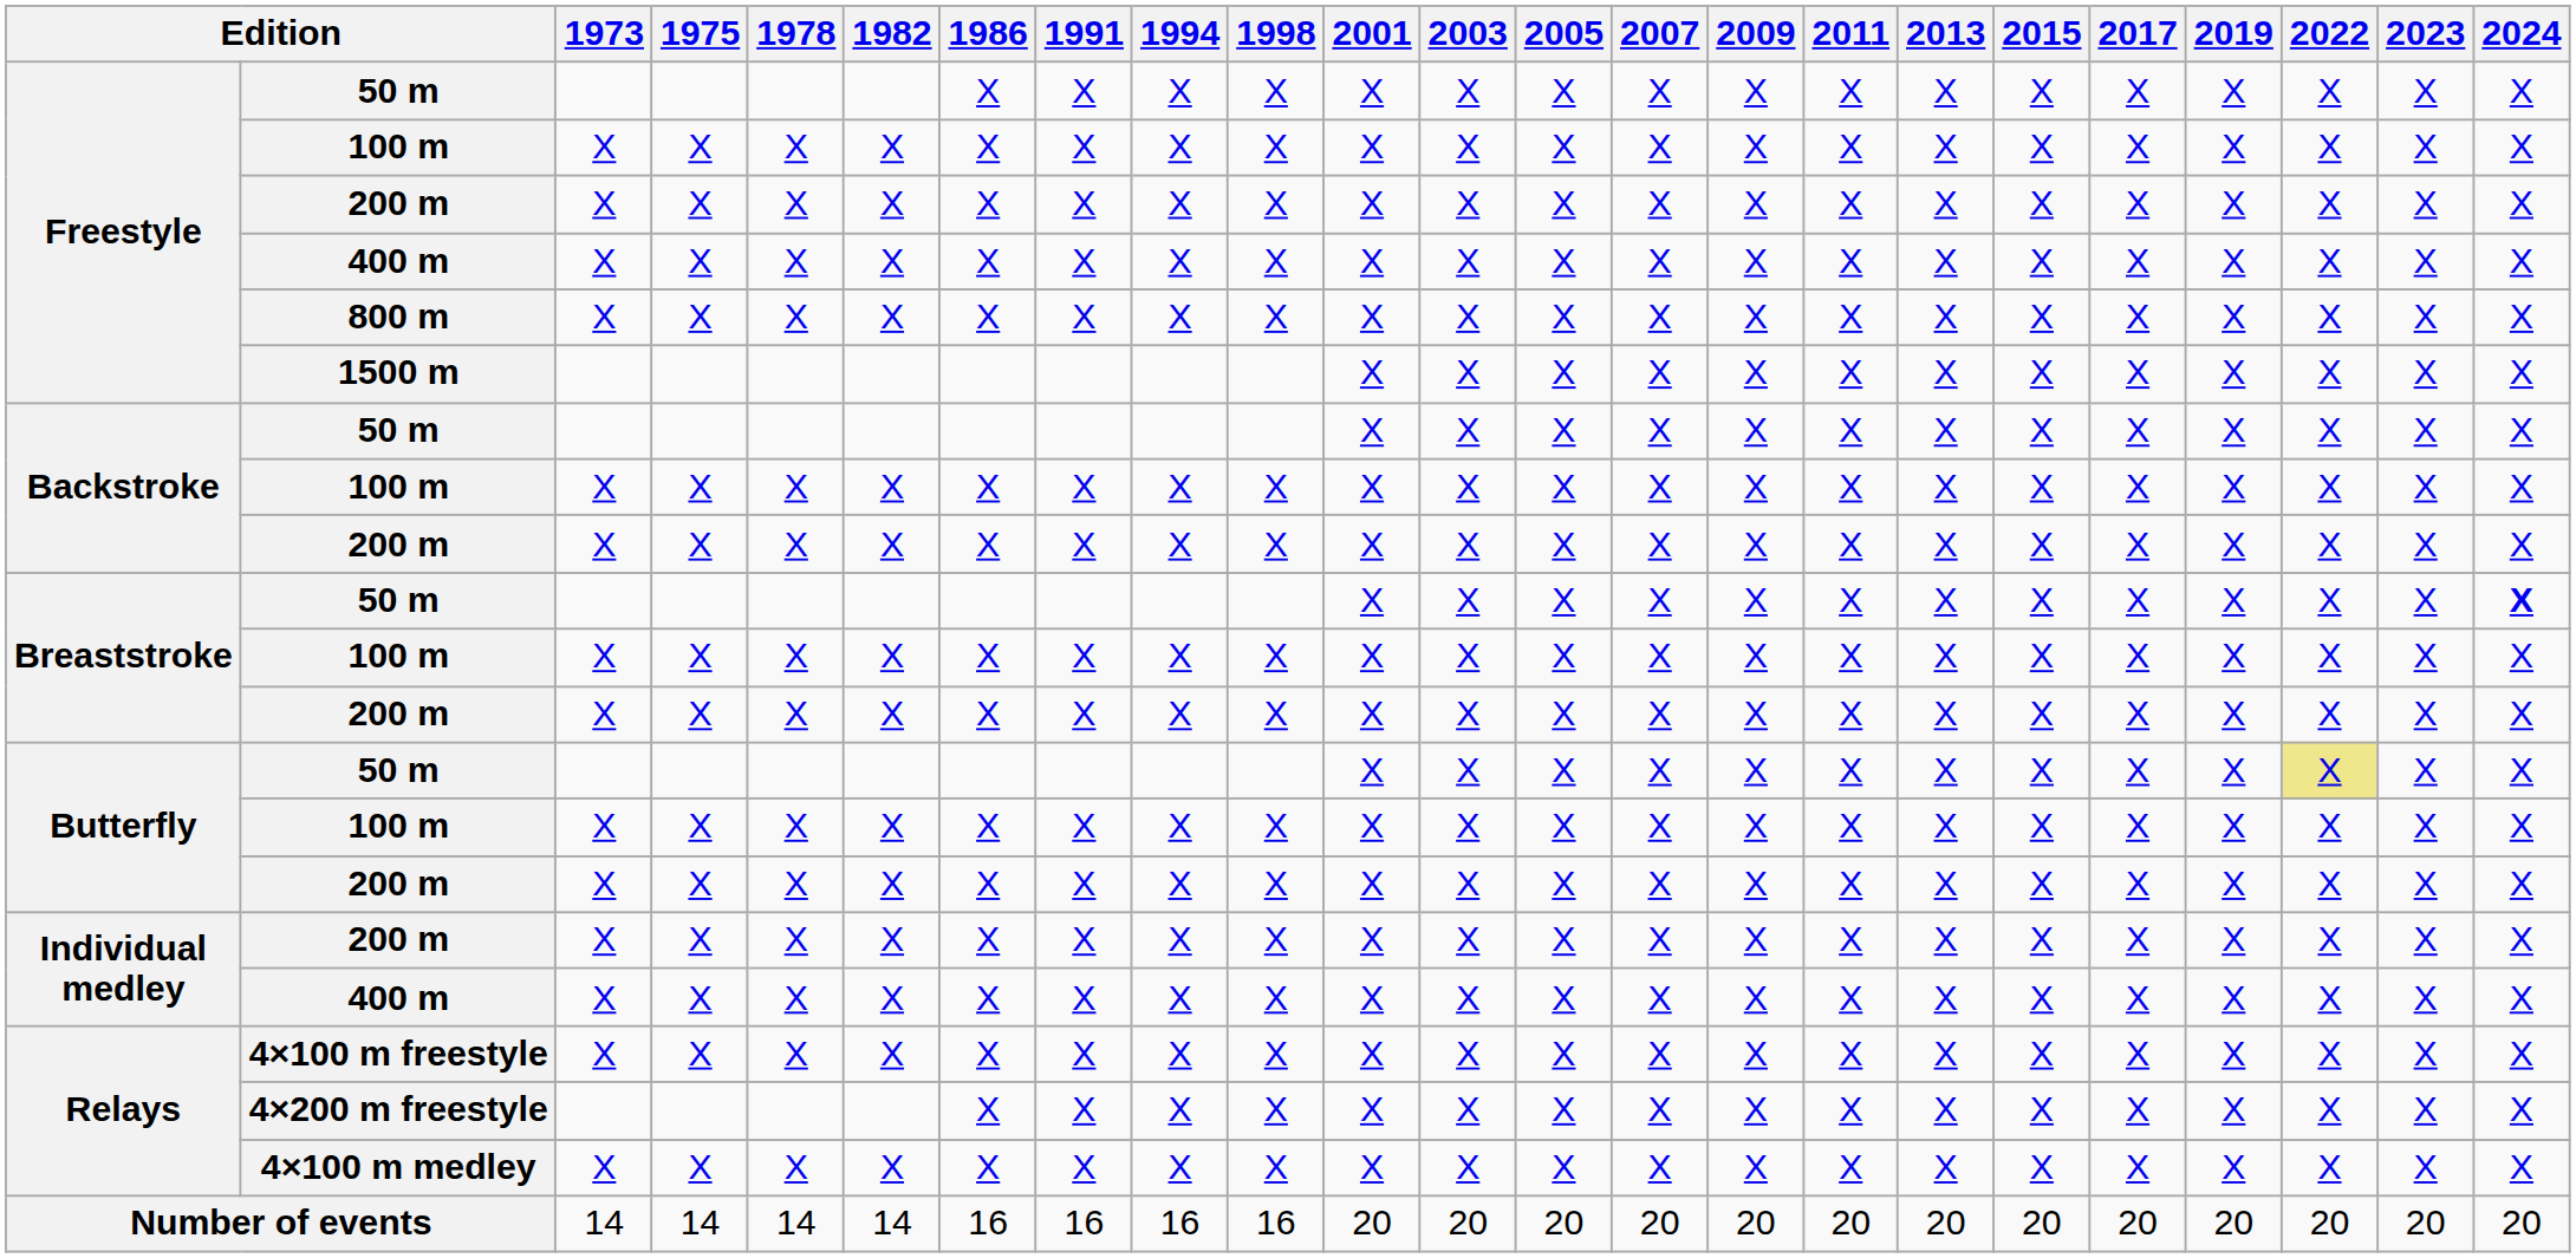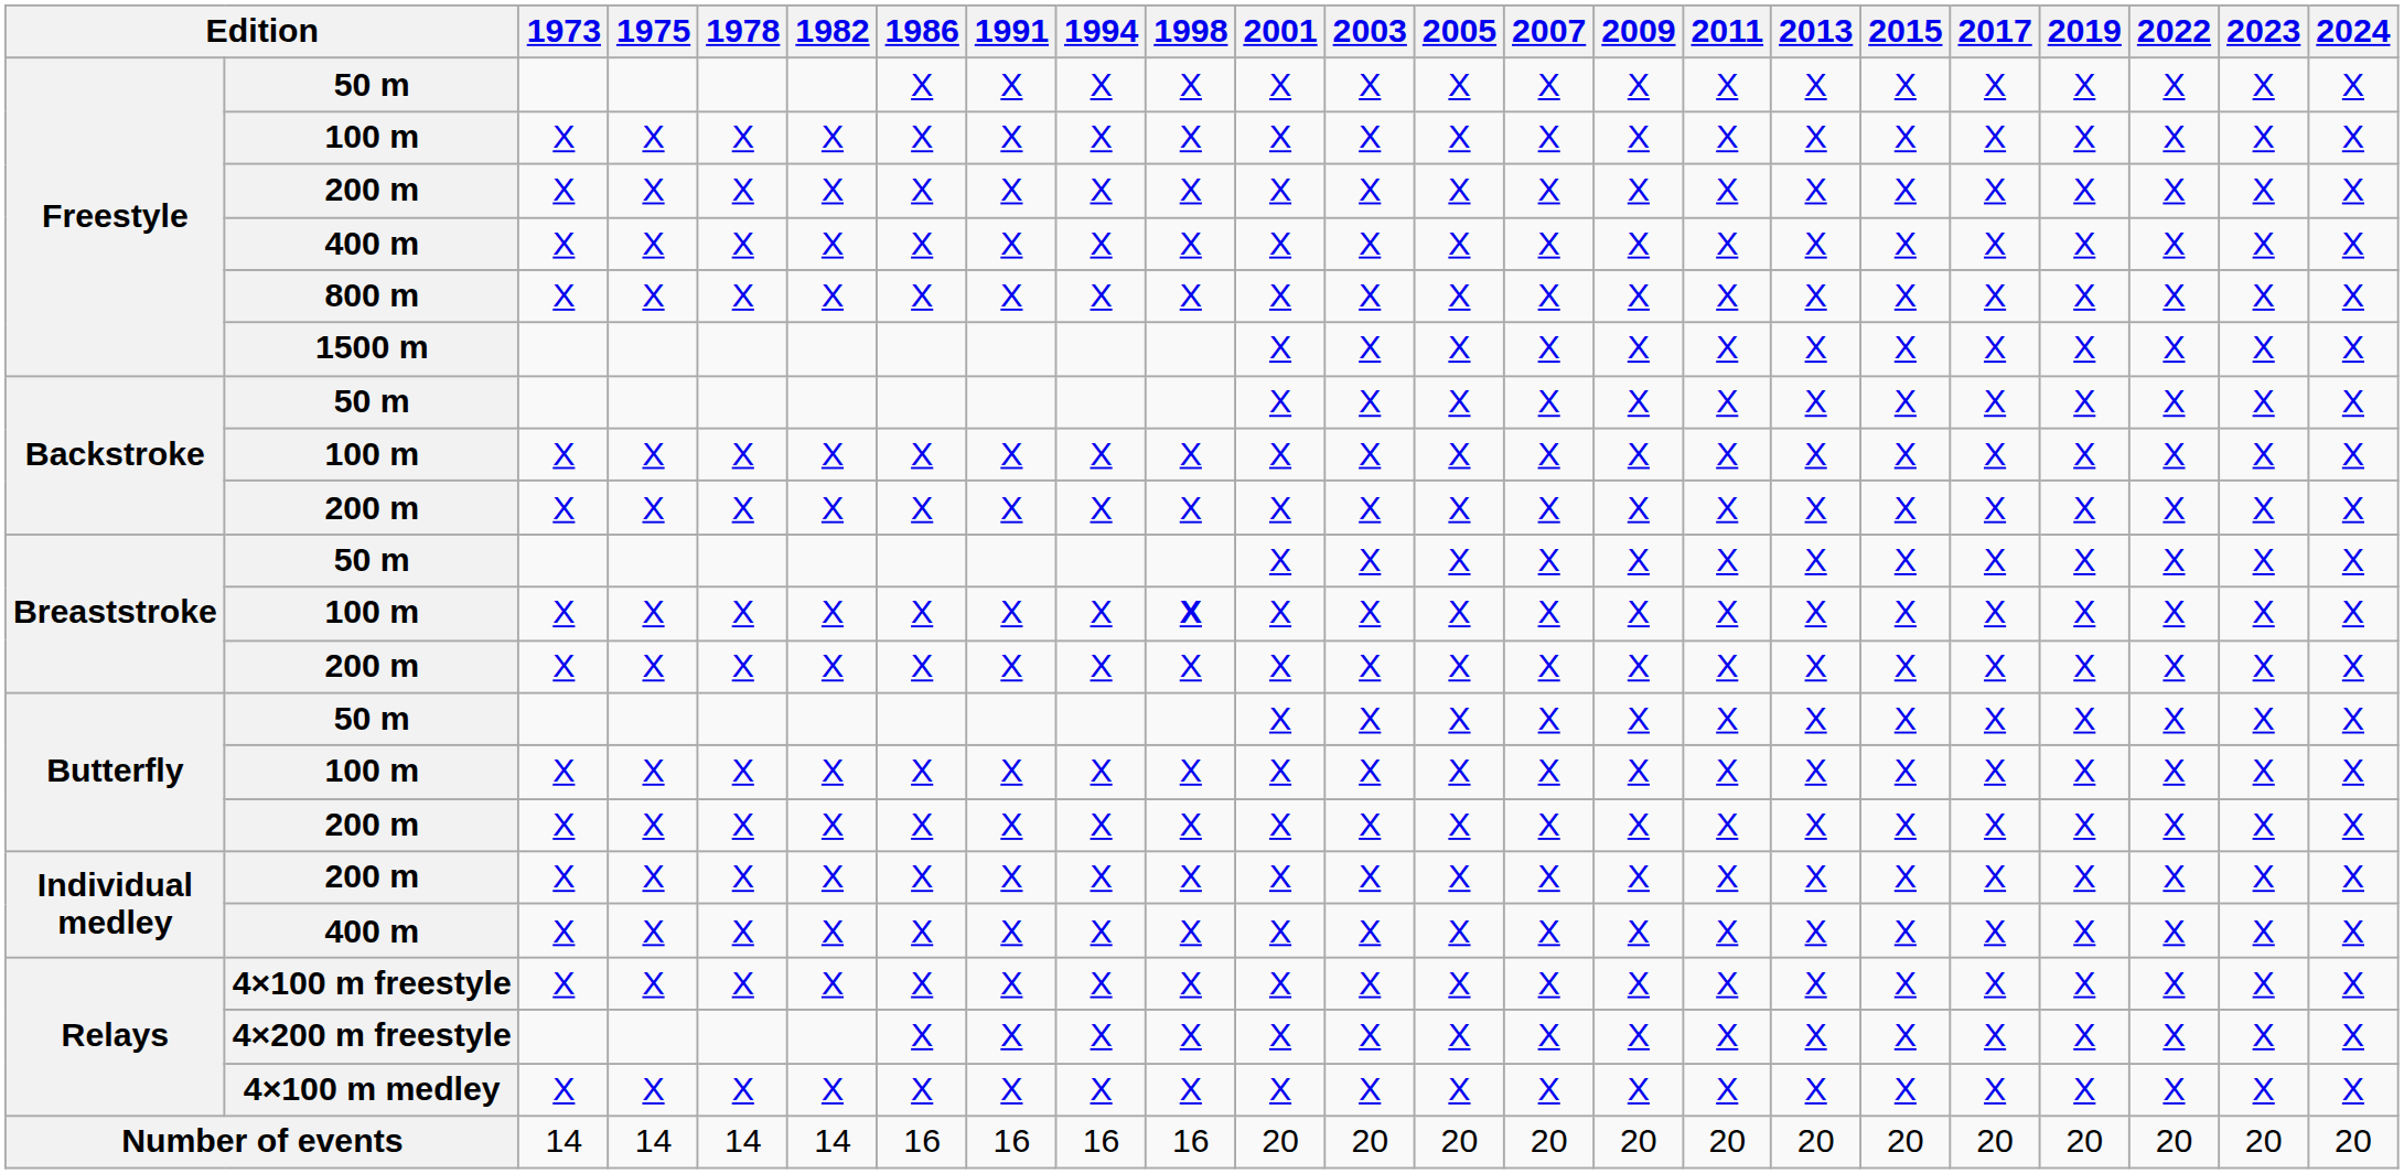Breaststroke / 50 m | 2024: bold -> normal
Breaststroke / 100 m | 1998: normal -> bold
Butterfly / 50 m | 2022: khaki background -> no background
